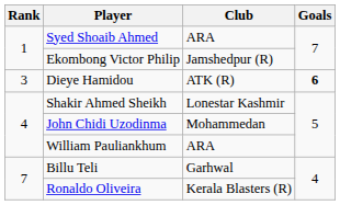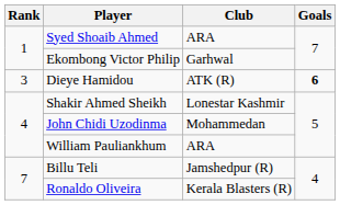Ekombong Victor Philip | Club: Jamshedpur (R) -> Garhwal
Billu Teli | Club: Garhwal -> Jamshedpur (R)
